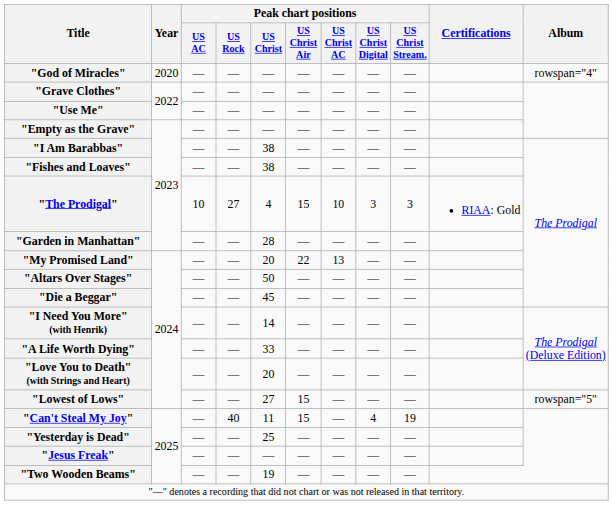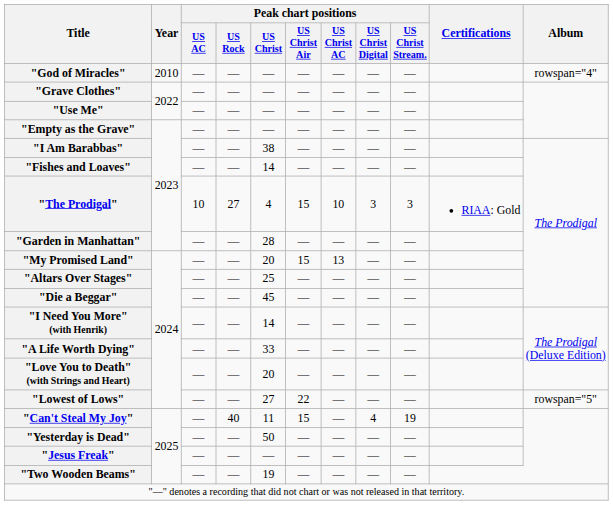"God of Miracles" | Year: 2020 -> 2010
"Fishes and Loaves" | Peak chart positions / US Christ: 38 -> 14
"My Promised Land" | Peak chart positions / US Christ Air: 22 -> 15
"Altars Over Stages" | Peak chart positions / US Christ: 50 -> 25
"Lowest of Lows" | Peak chart positions / US Christ Air: 15 -> 22
"Yesterday is Dead" | Peak chart positions / US Christ: 25 -> 50
